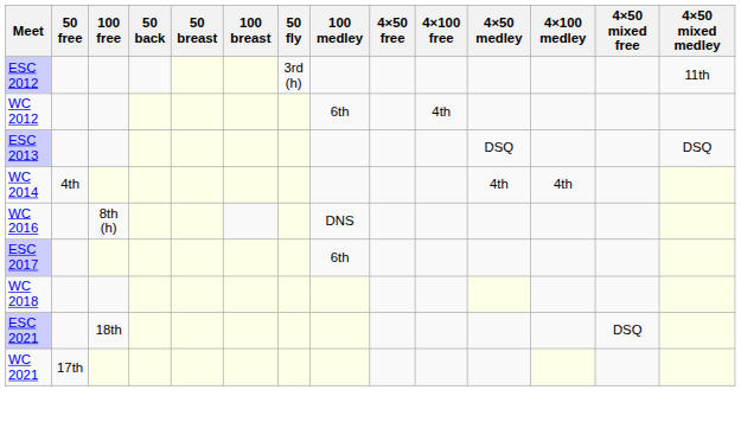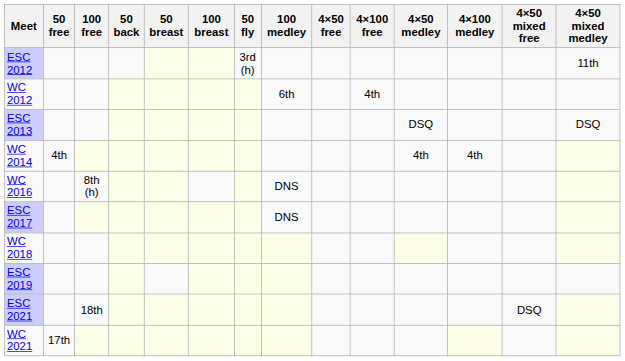ESC 2017 | 100 medley: 6th -> DNS
+ row: ESC 2019
